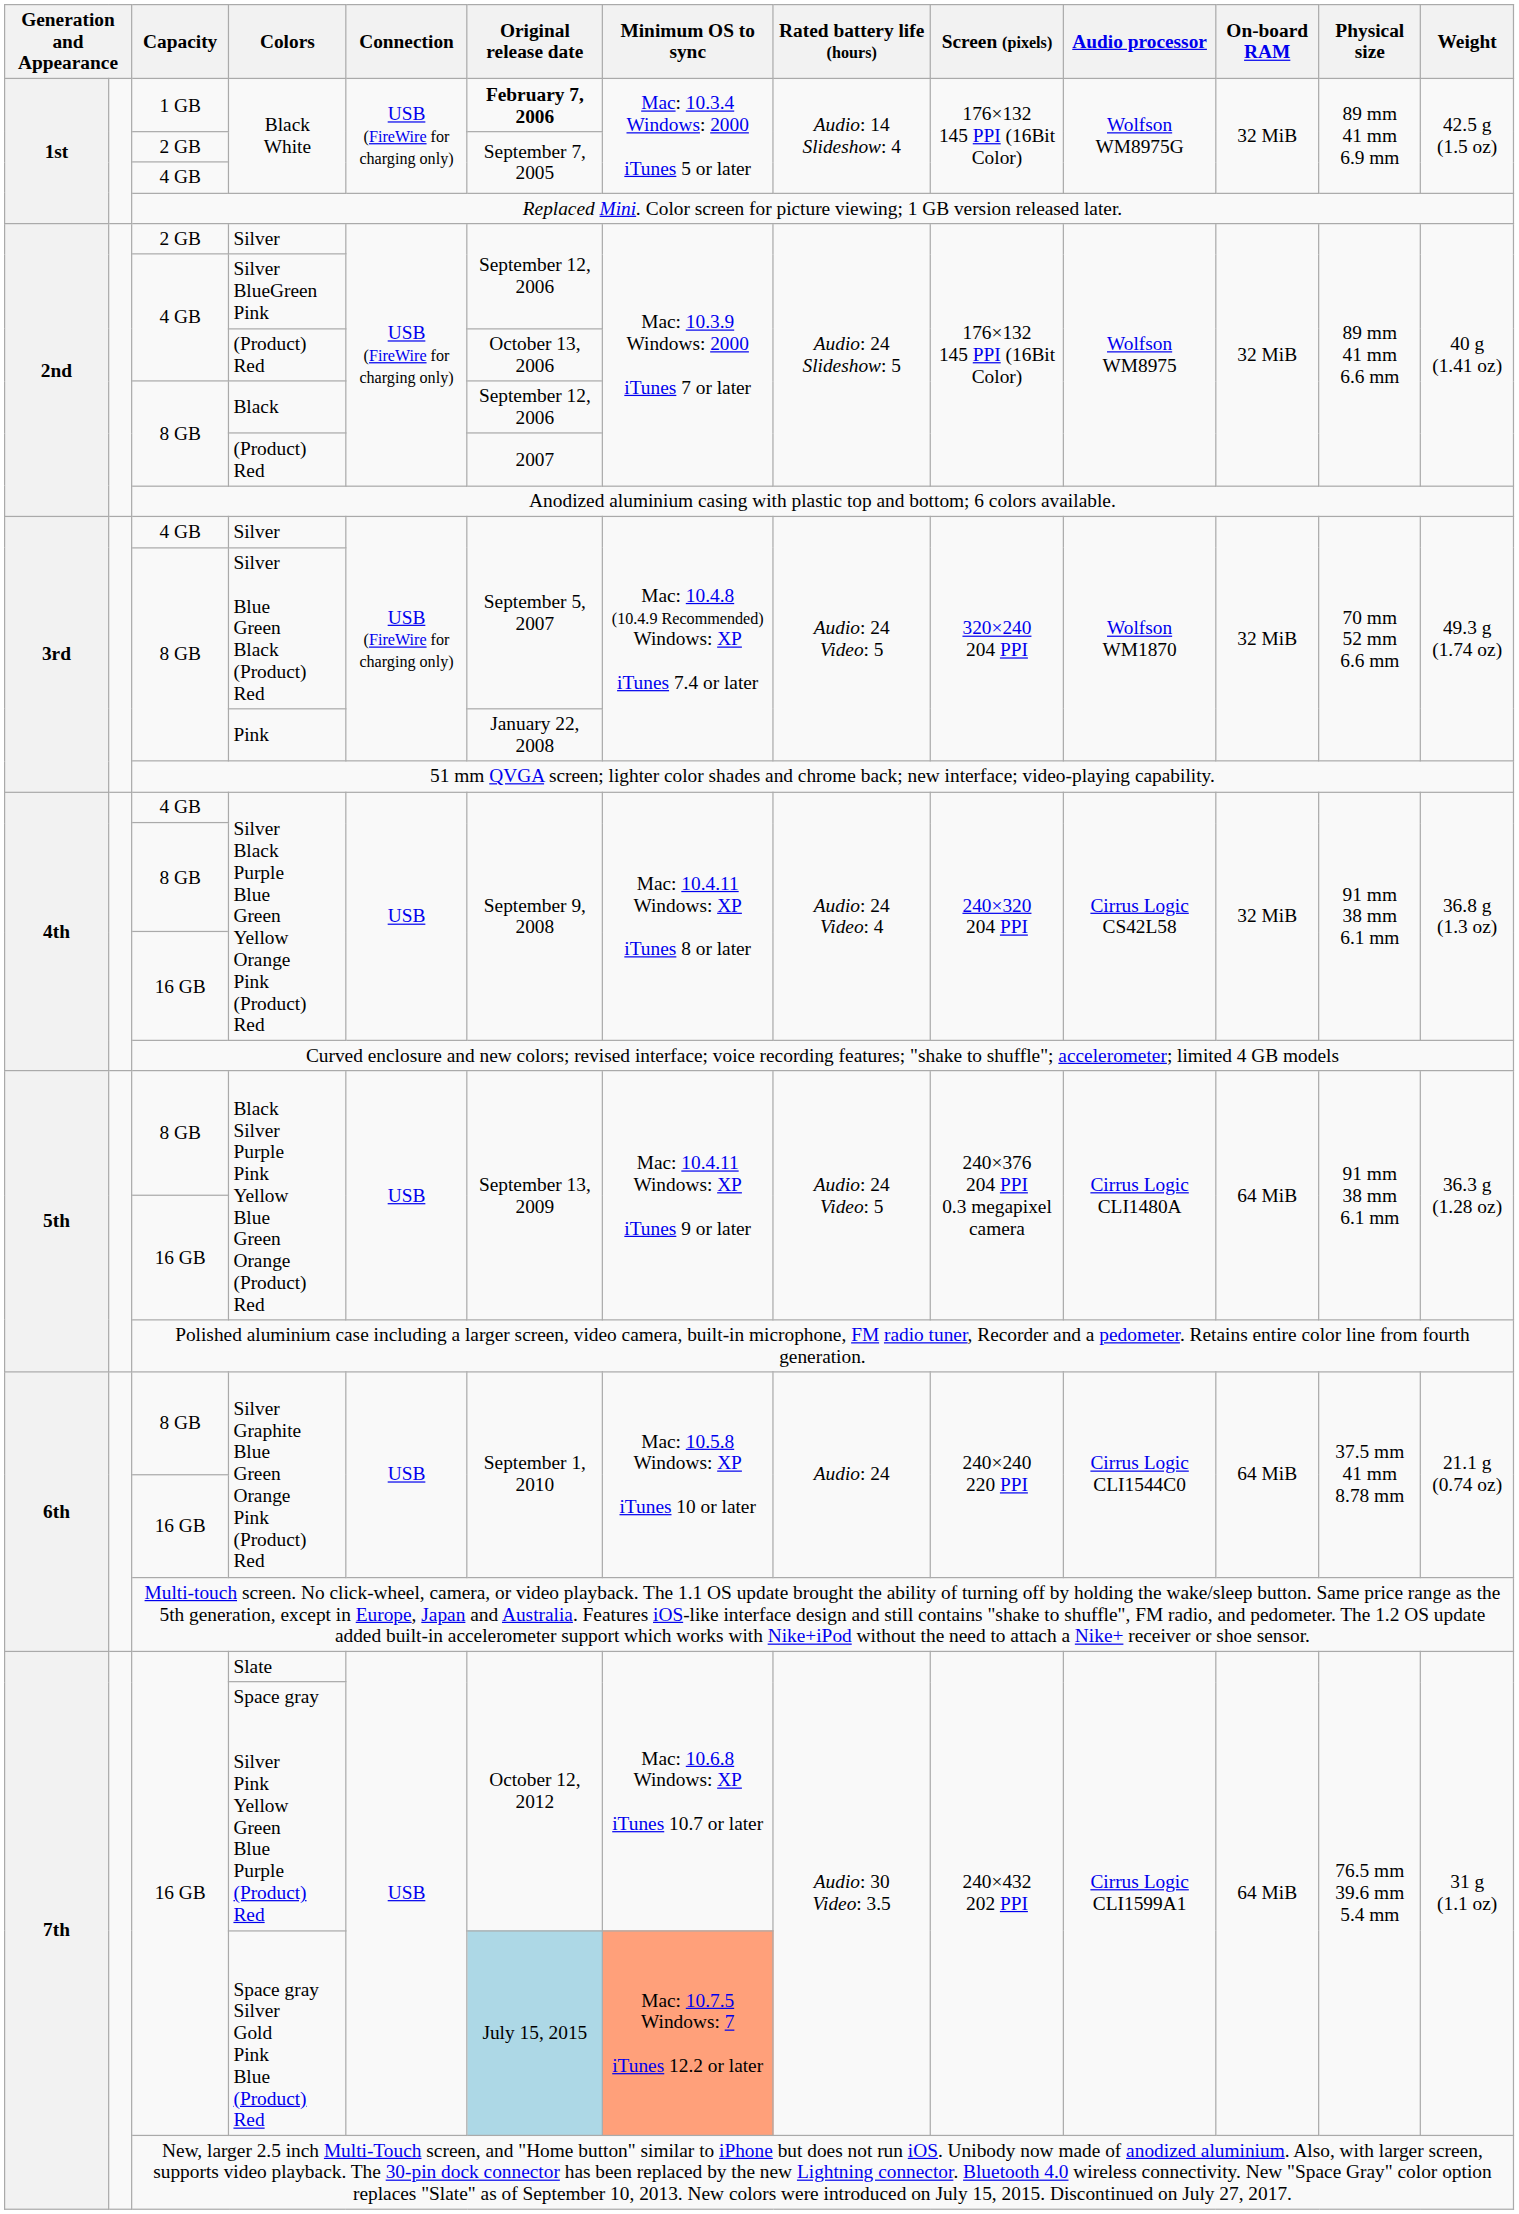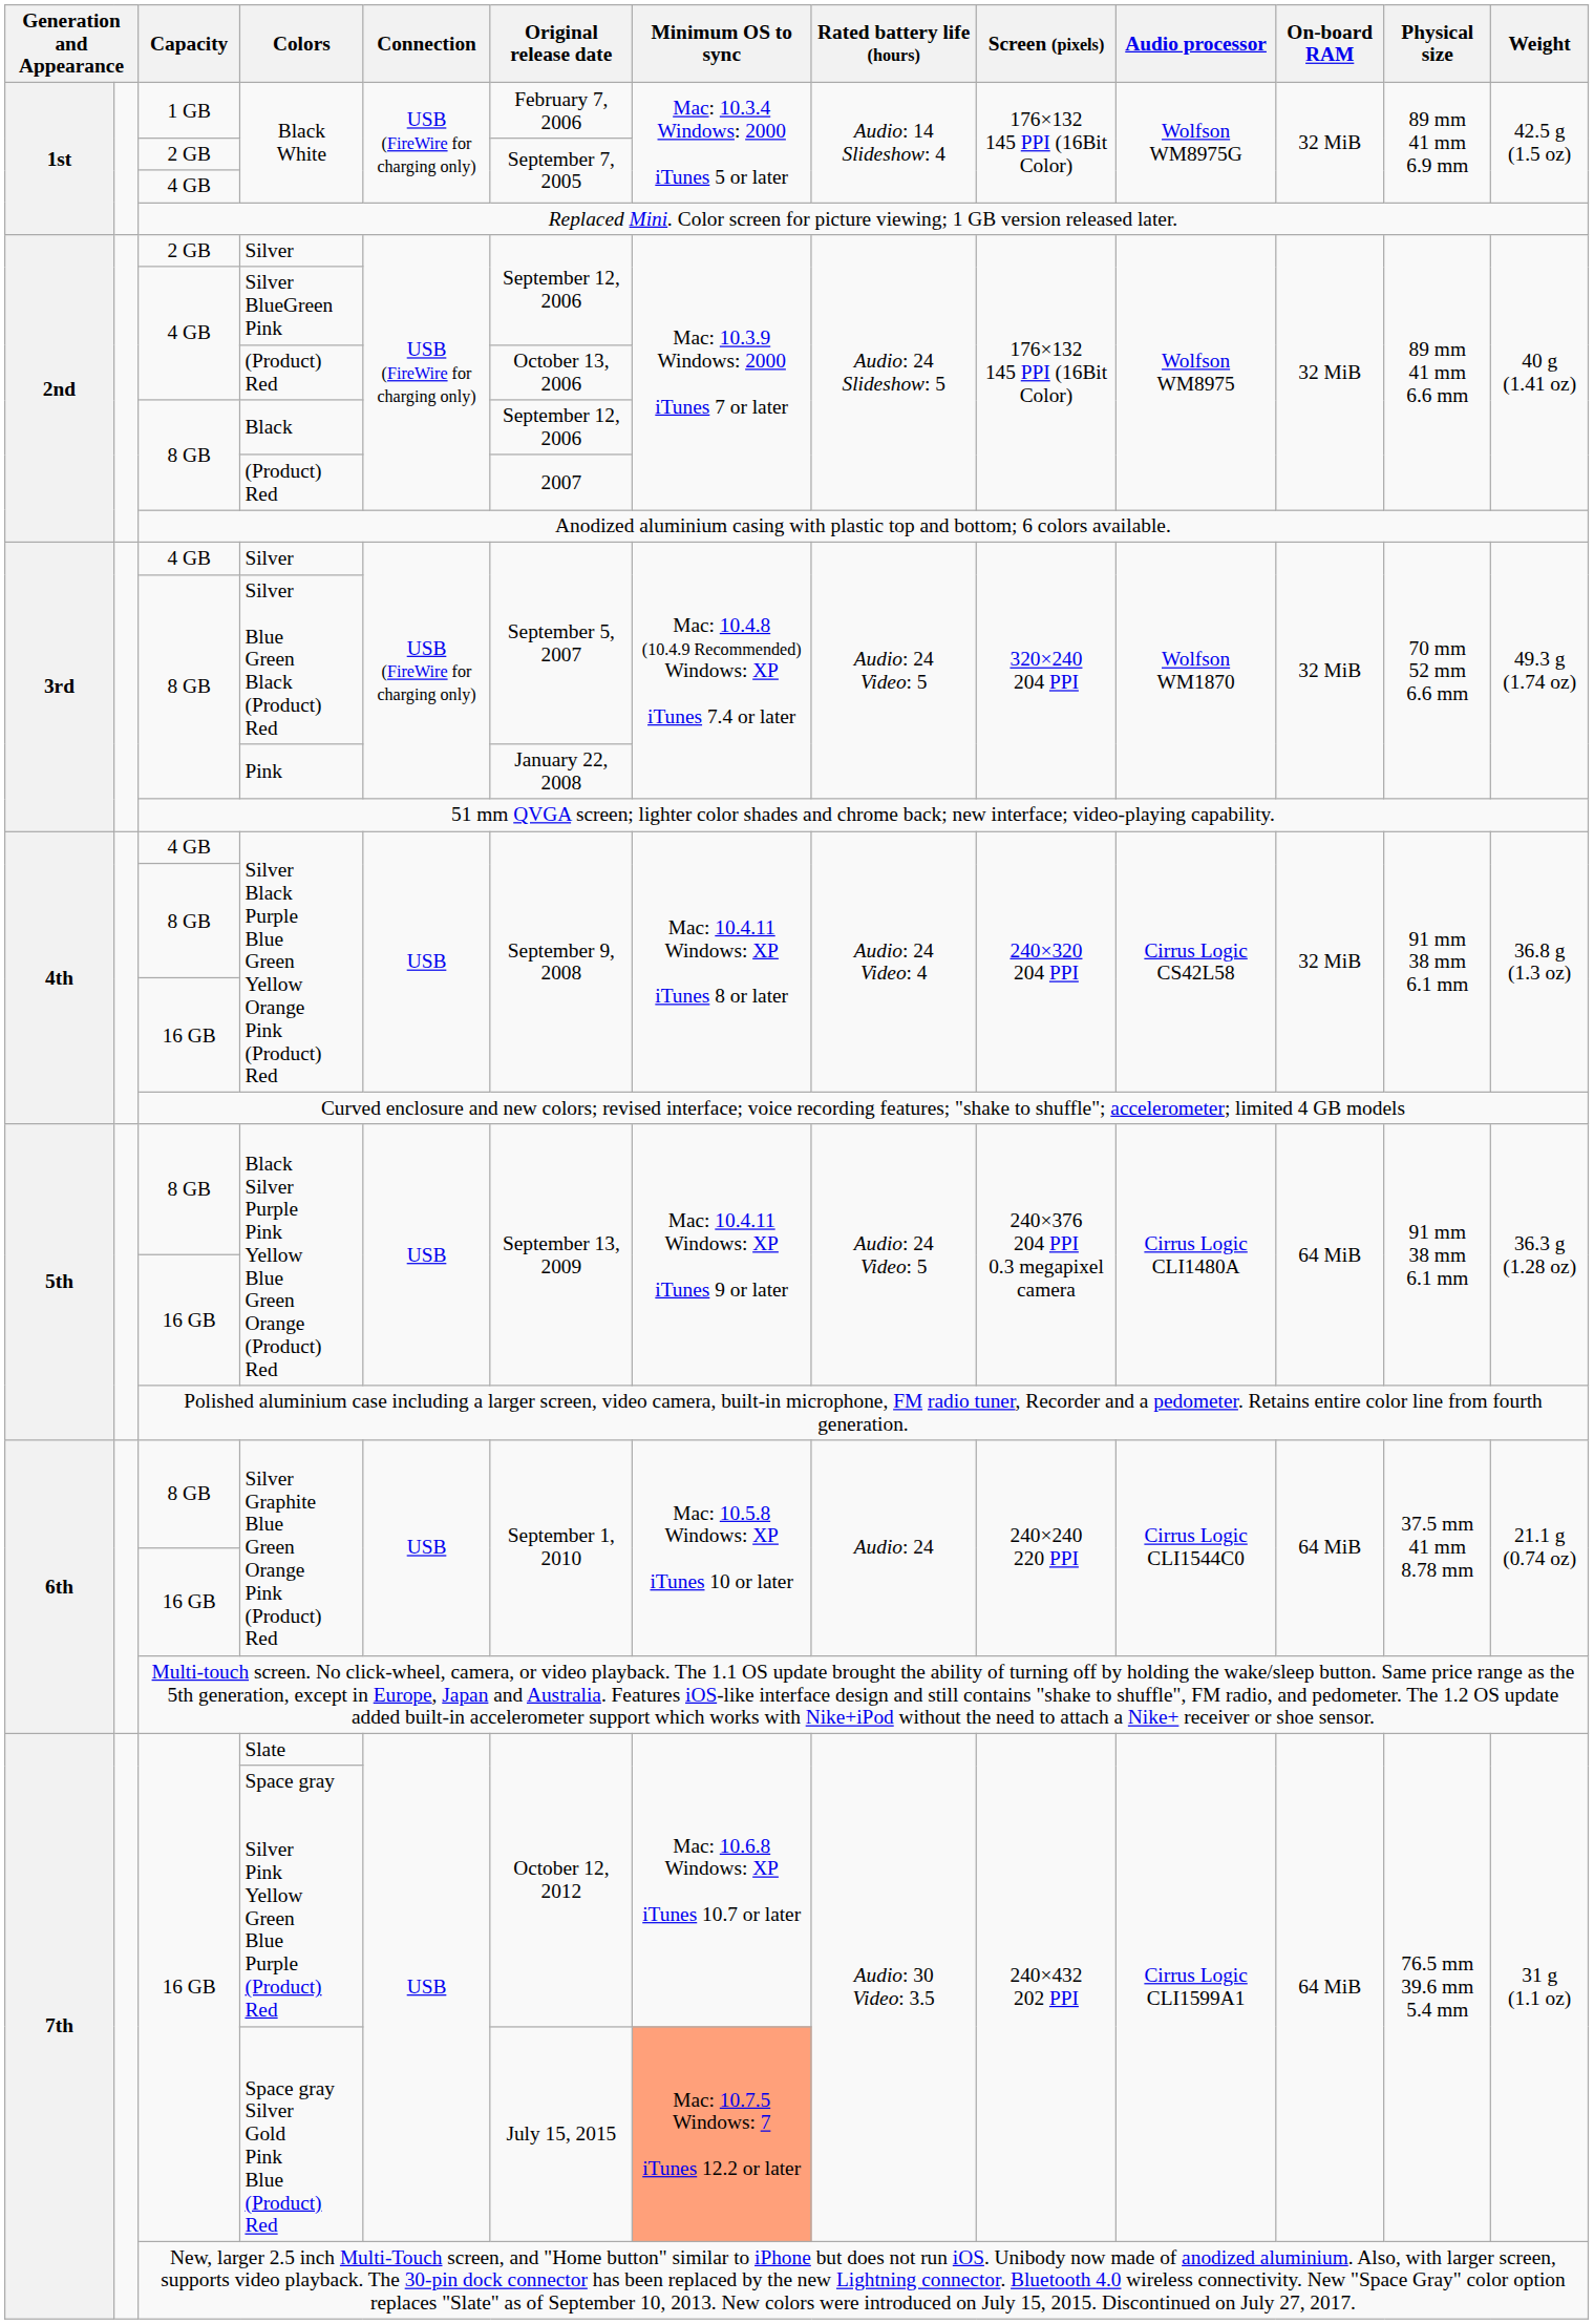1 GB / Black White | Original release date: bold -> normal
Space gray Silver Gold Pink Blue (Product) Red | Original release date: lightblue background -> no background
